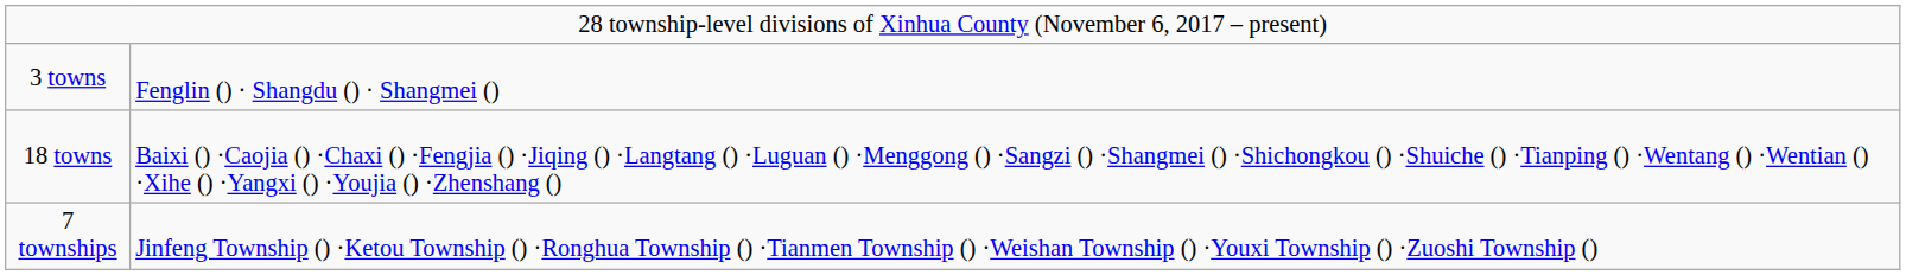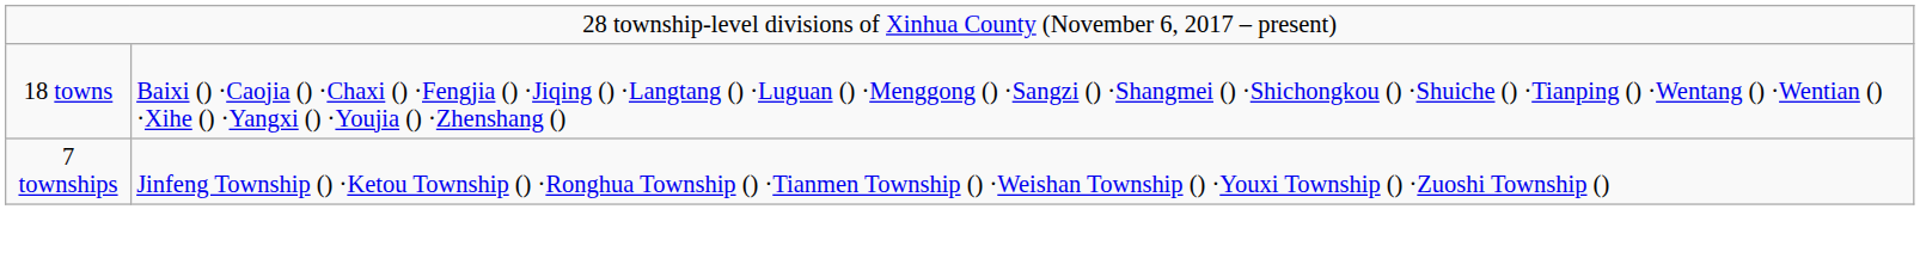- row: 3 towns | Fenglin () · Shangdu () · Shangmei ()
